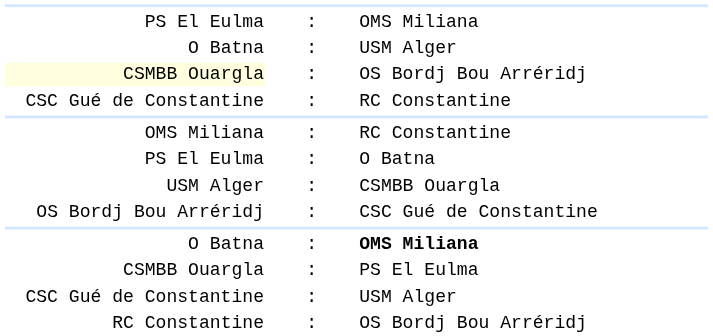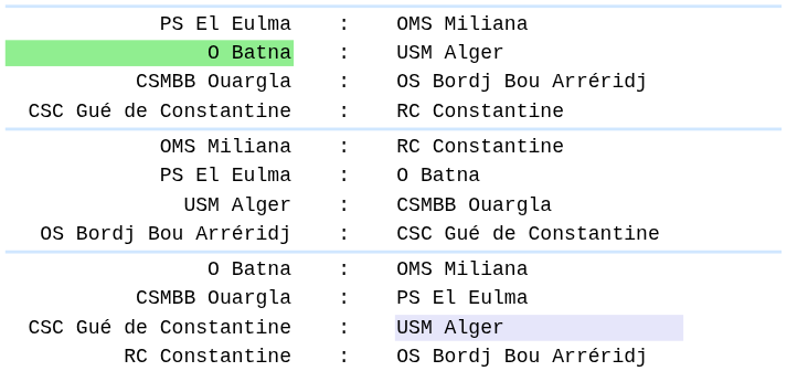O Batna / USM Alger | column 1: no background -> lightgreen background
CSMBB Ouargla / OS Bordj Bou Arréridj | column 1: lightyellow background -> no background
O Batna / OMS Miliana | column 3: bold -> normal
CSC Gué de Constantine / USM Alger | column 3: no background -> lavender background
